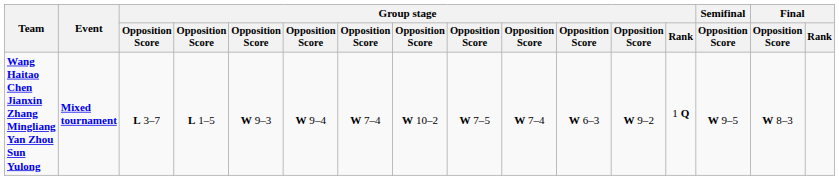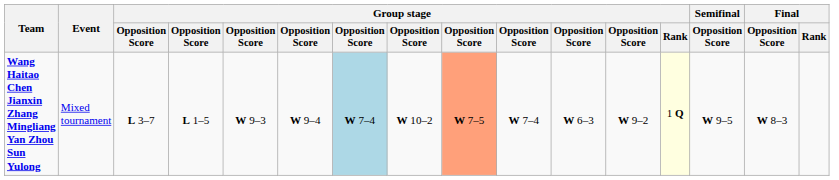Wang Haitao Chen Jianxin Zhang Mingliang Yan Zhou Sun Yulong | Event: bold -> normal
Wang Haitao Chen Jianxin Zhang Mingliang Yan Zhou Sun Yulong | column 7: no background -> lightblue background
Wang Haitao Chen Jianxin Zhang Mingliang Yan Zhou Sun Yulong | column 9: no background -> lightsalmon background
Wang Haitao Chen Jianxin Zhang Mingliang Yan Zhou Sun Yulong | Group stage / Rank: no background -> lightyellow background
